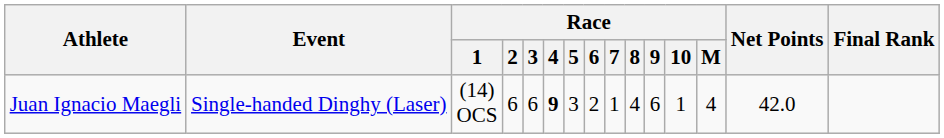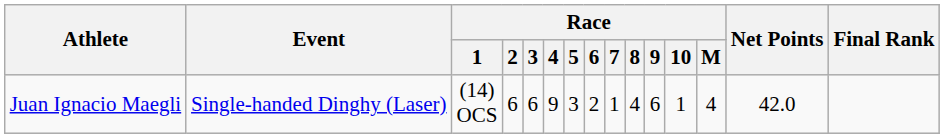Juan Ignacio Maegli | Race / 4: bold -> normal
